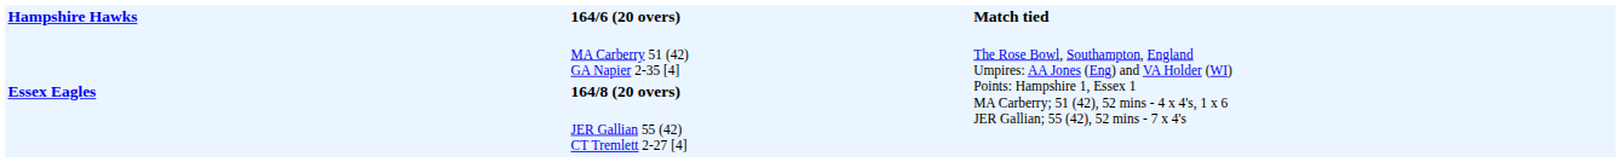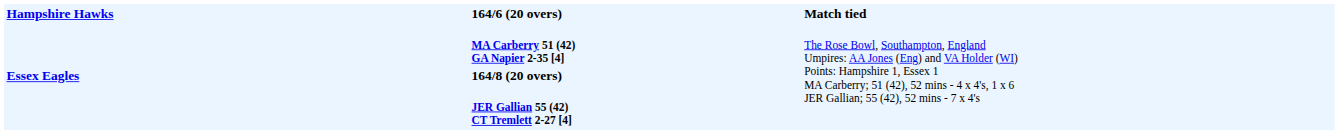MA Carberry 51 (42) GA Napier 2-35 [4] | 164/6 (20 overs): normal -> bold
JER Gallian 55 (42) CT Tremlett 2-27 [4] | 164/6 (20 overs): normal -> bold
